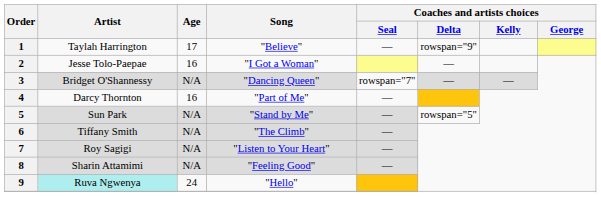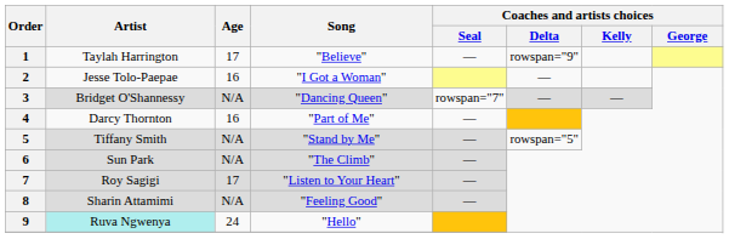5 | Artist: Sun Park -> Tiffany Smith
6 | Artist: Tiffany Smith -> Sun Park
7 | Age: N/A -> 17
